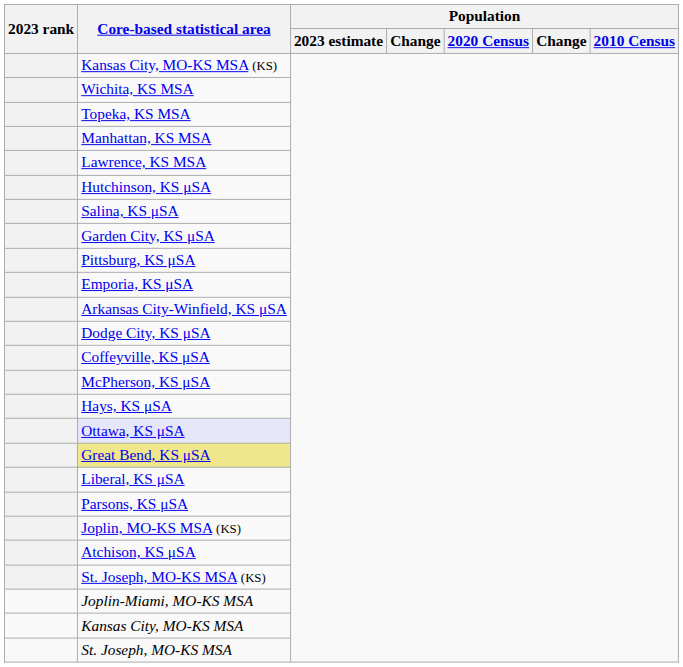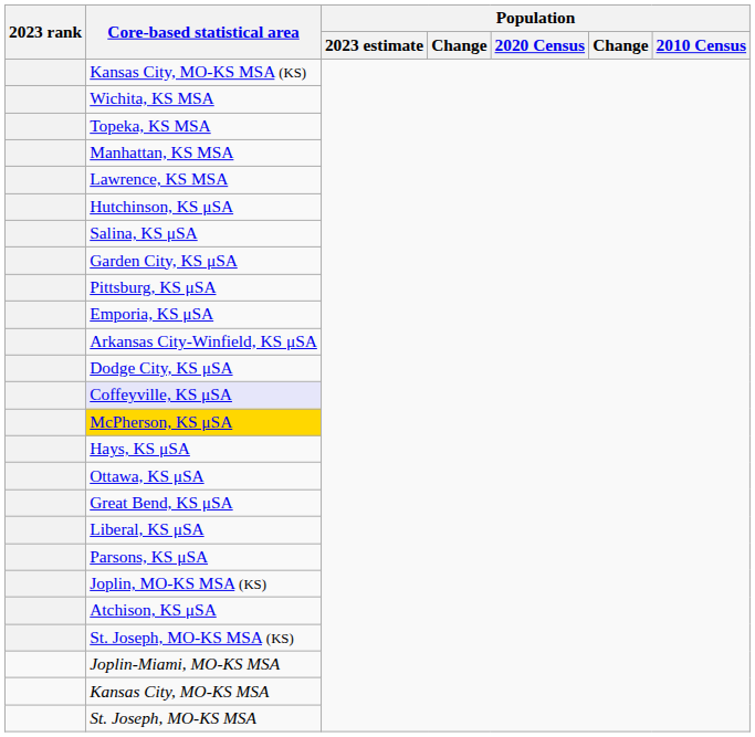Coffeyville, KS μSA | Core-based statistical area: no background -> lavender background
McPherson, KS μSA | Core-based statistical area: no background -> gold background
Ottawa, KS μSA | Core-based statistical area: lavender background -> no background
Great Bend, KS μSA | Core-based statistical area: khaki background -> no background
